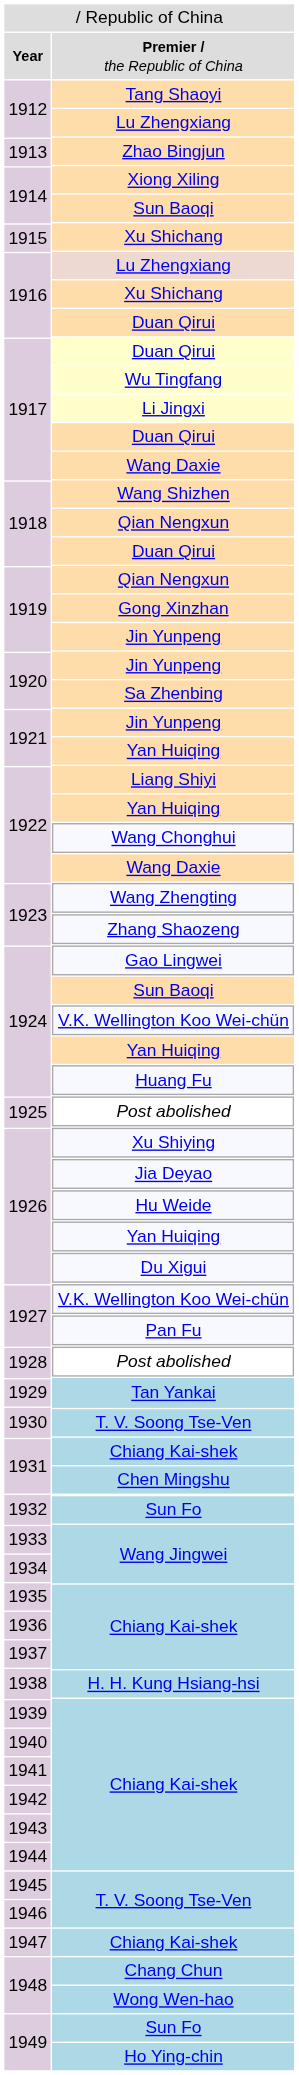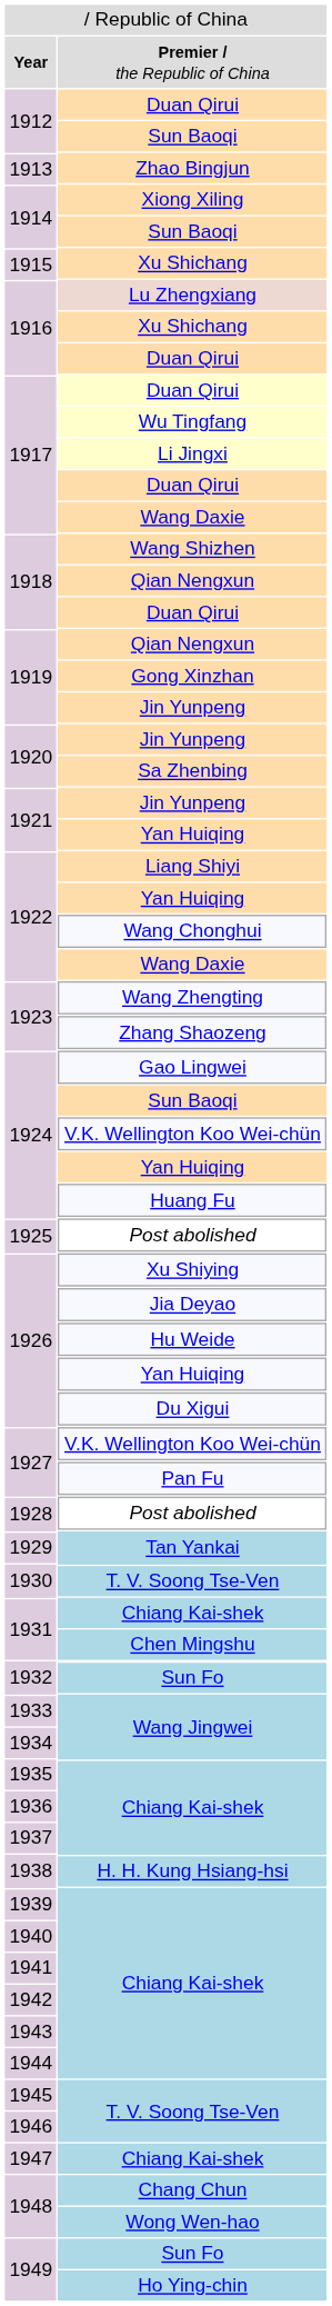row 3 | column 2: Tang Shaoyi -> Duan Qirui
row 4 | column 2: Lu Zhengxiang -> Sun Baoqi
